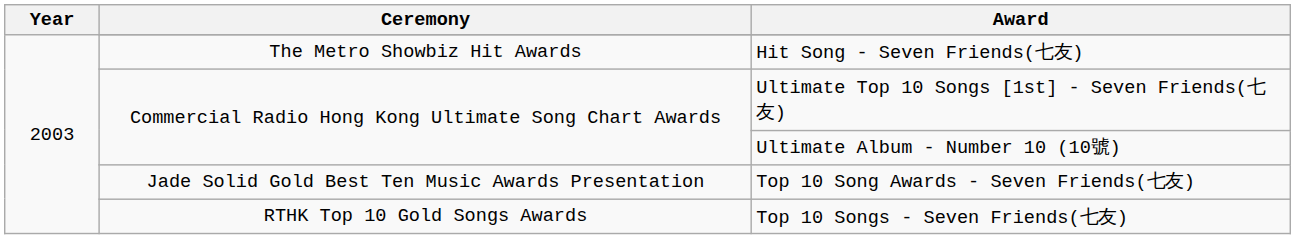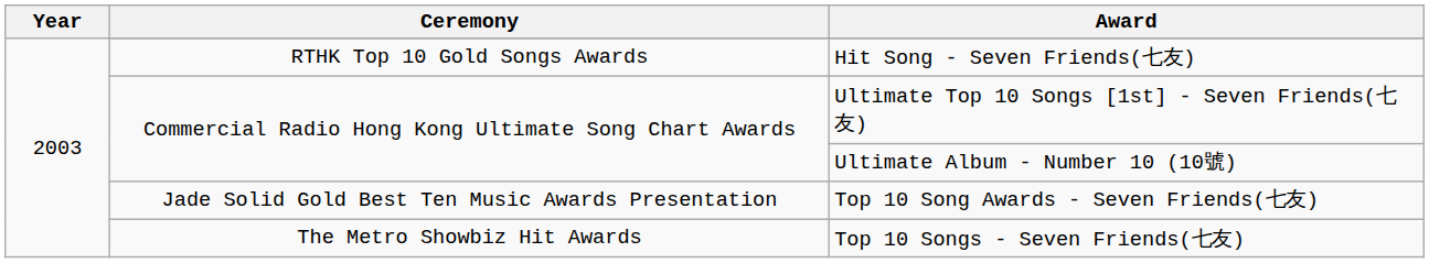Hit Song - Seven Friends(七友) | Ceremony: The Metro Showbiz Hit Awards -> RTHK Top 10 Gold Songs Awards
Top 10 Songs - Seven Friends(七友) | Ceremony: RTHK Top 10 Gold Songs Awards -> The Metro Showbiz Hit Awards
